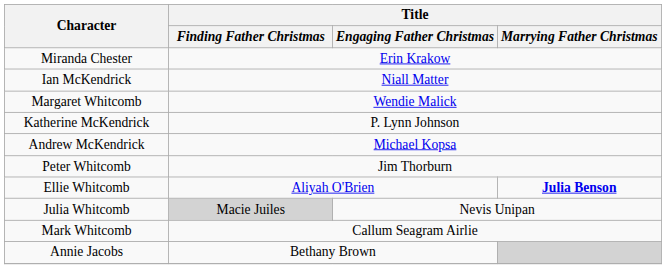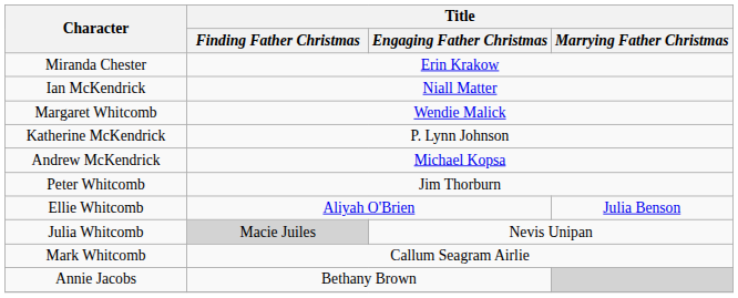Ellie Whitcomb | Title / Marrying Father Christmas: bold -> normal
